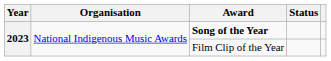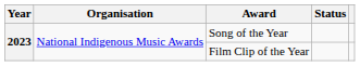Song of the Year | Award: bold -> normal
